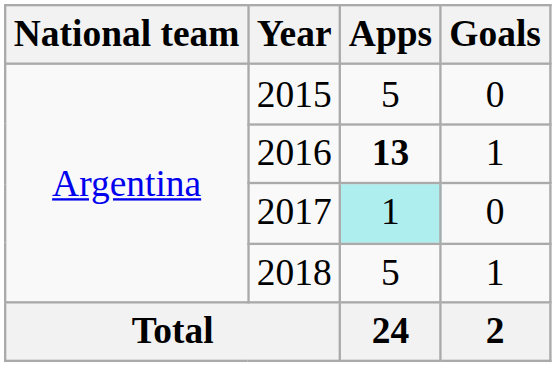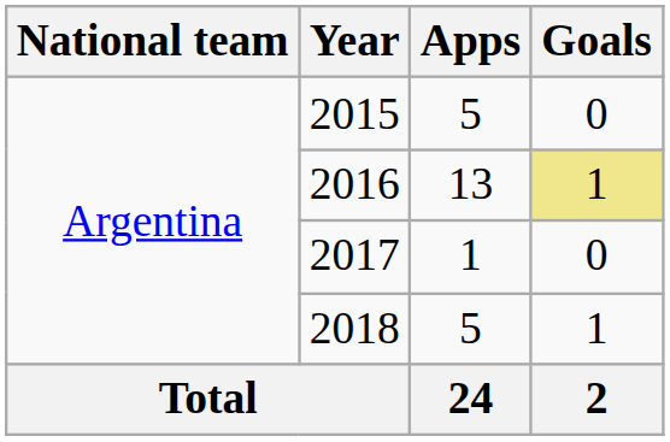2016 | Apps: bold -> normal
2016 | Goals: no background -> khaki background
2017 | Apps: paleturquoise background -> no background
